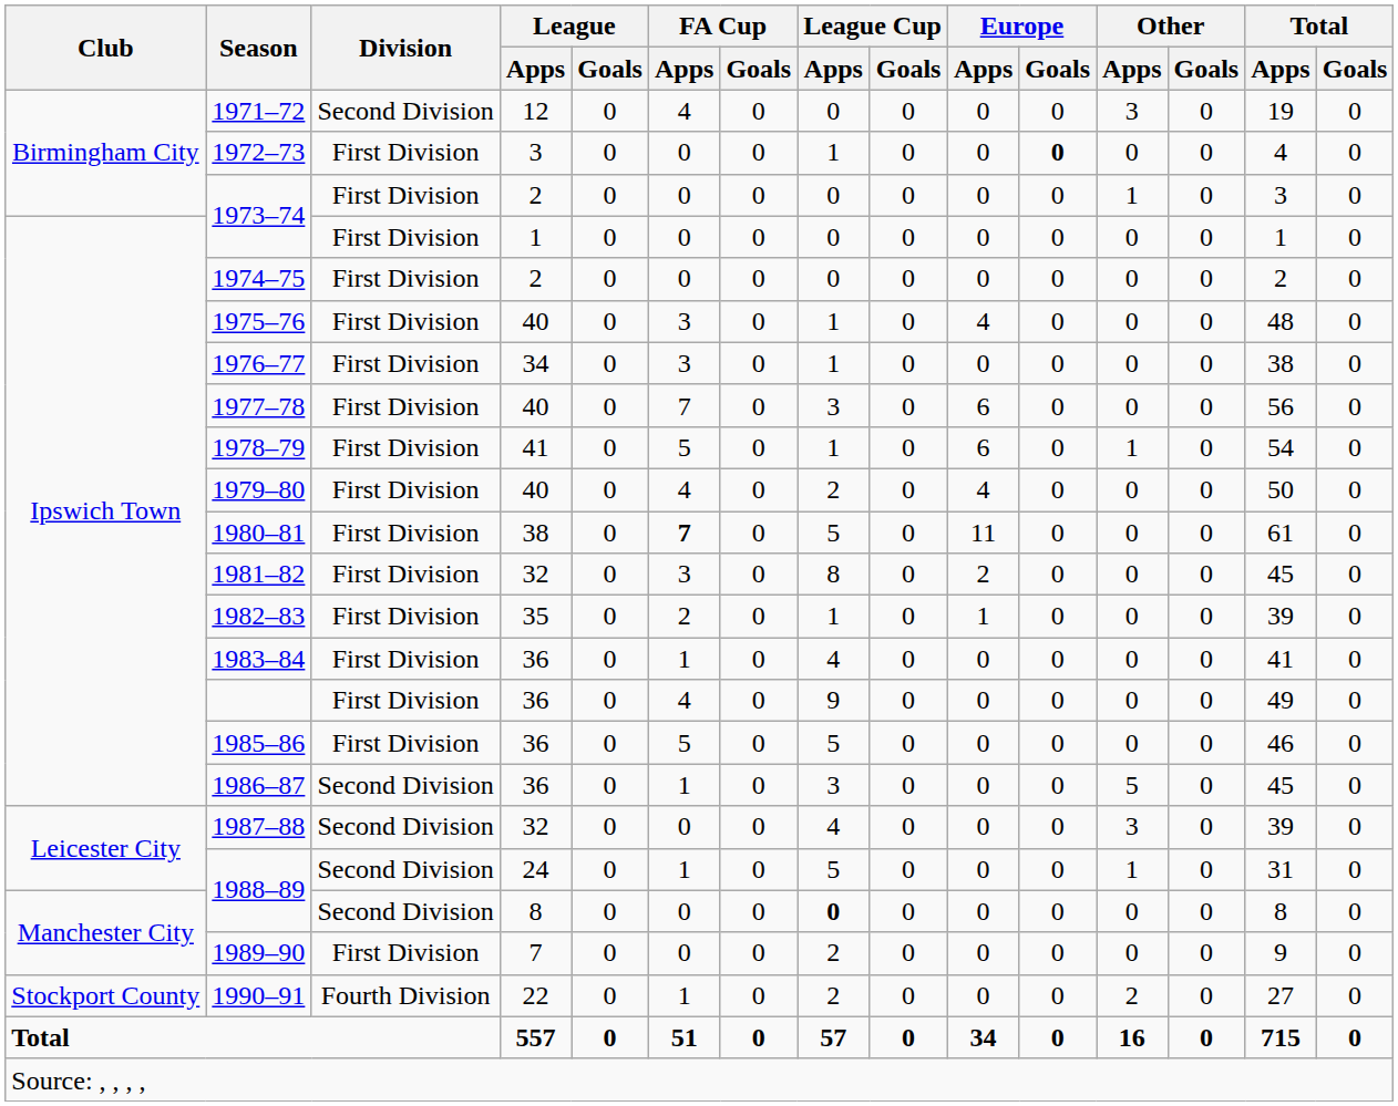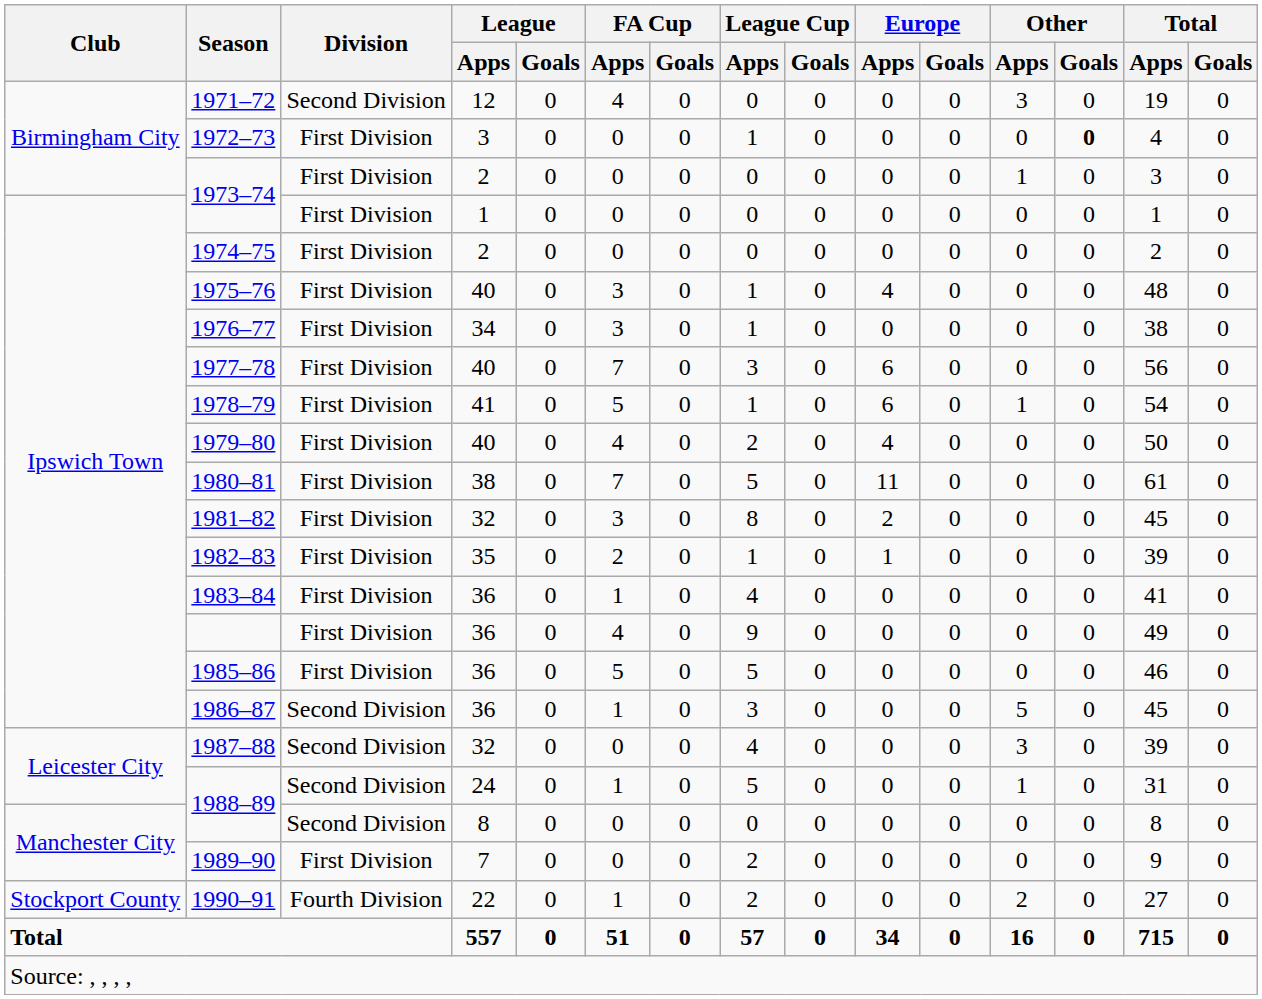1972–73 | Europe / Goals: bold -> normal
1972–73 | Other / Goals: normal -> bold
1980–81 | FA Cup / Apps: bold -> normal
1988–89 / 8 | League Cup / Apps: bold -> normal
